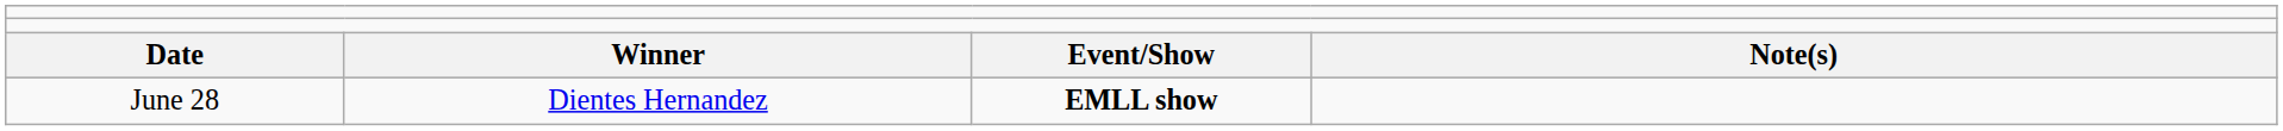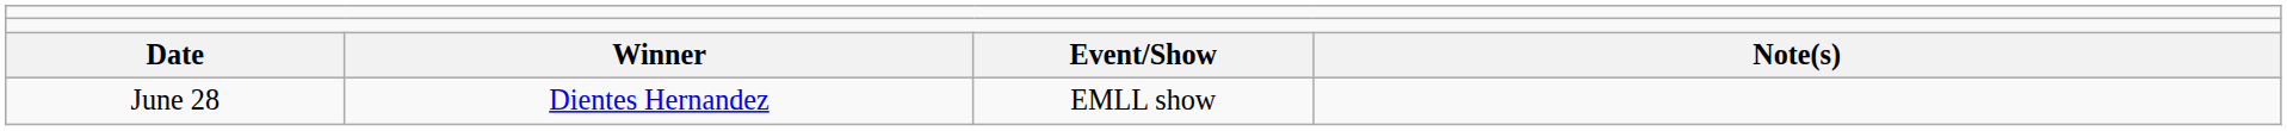June 28 | column 3: bold -> normal
